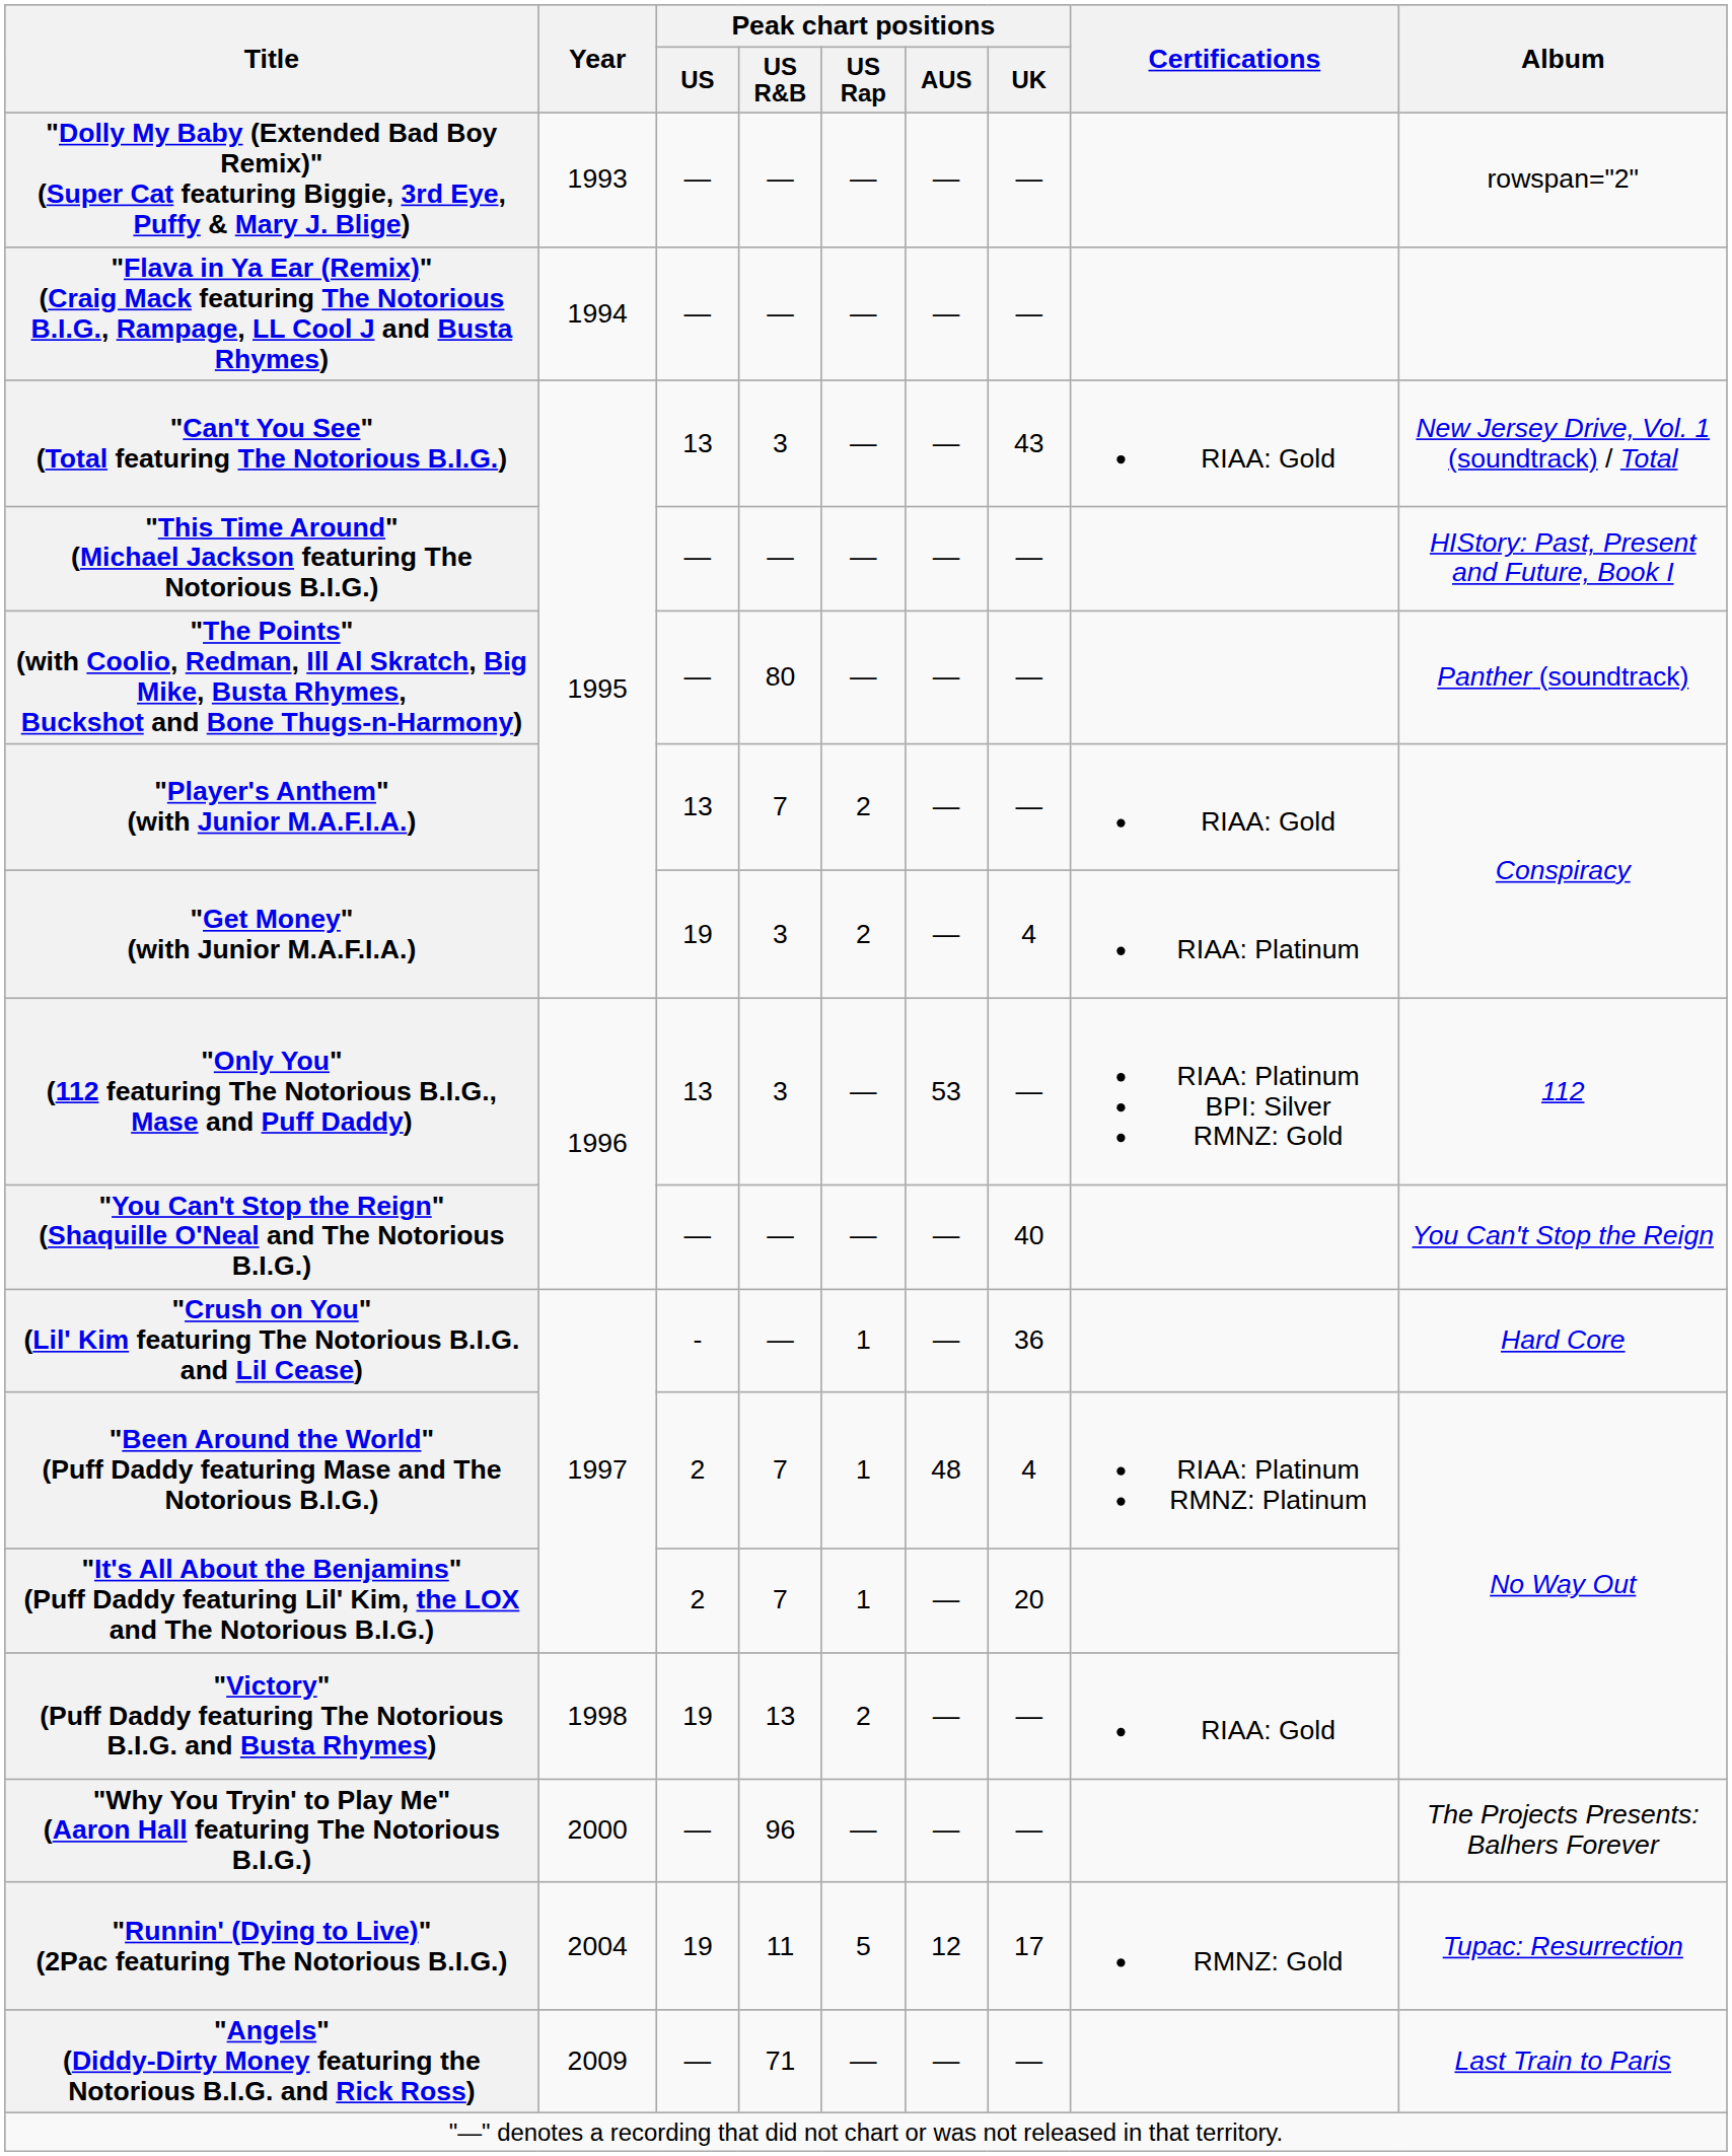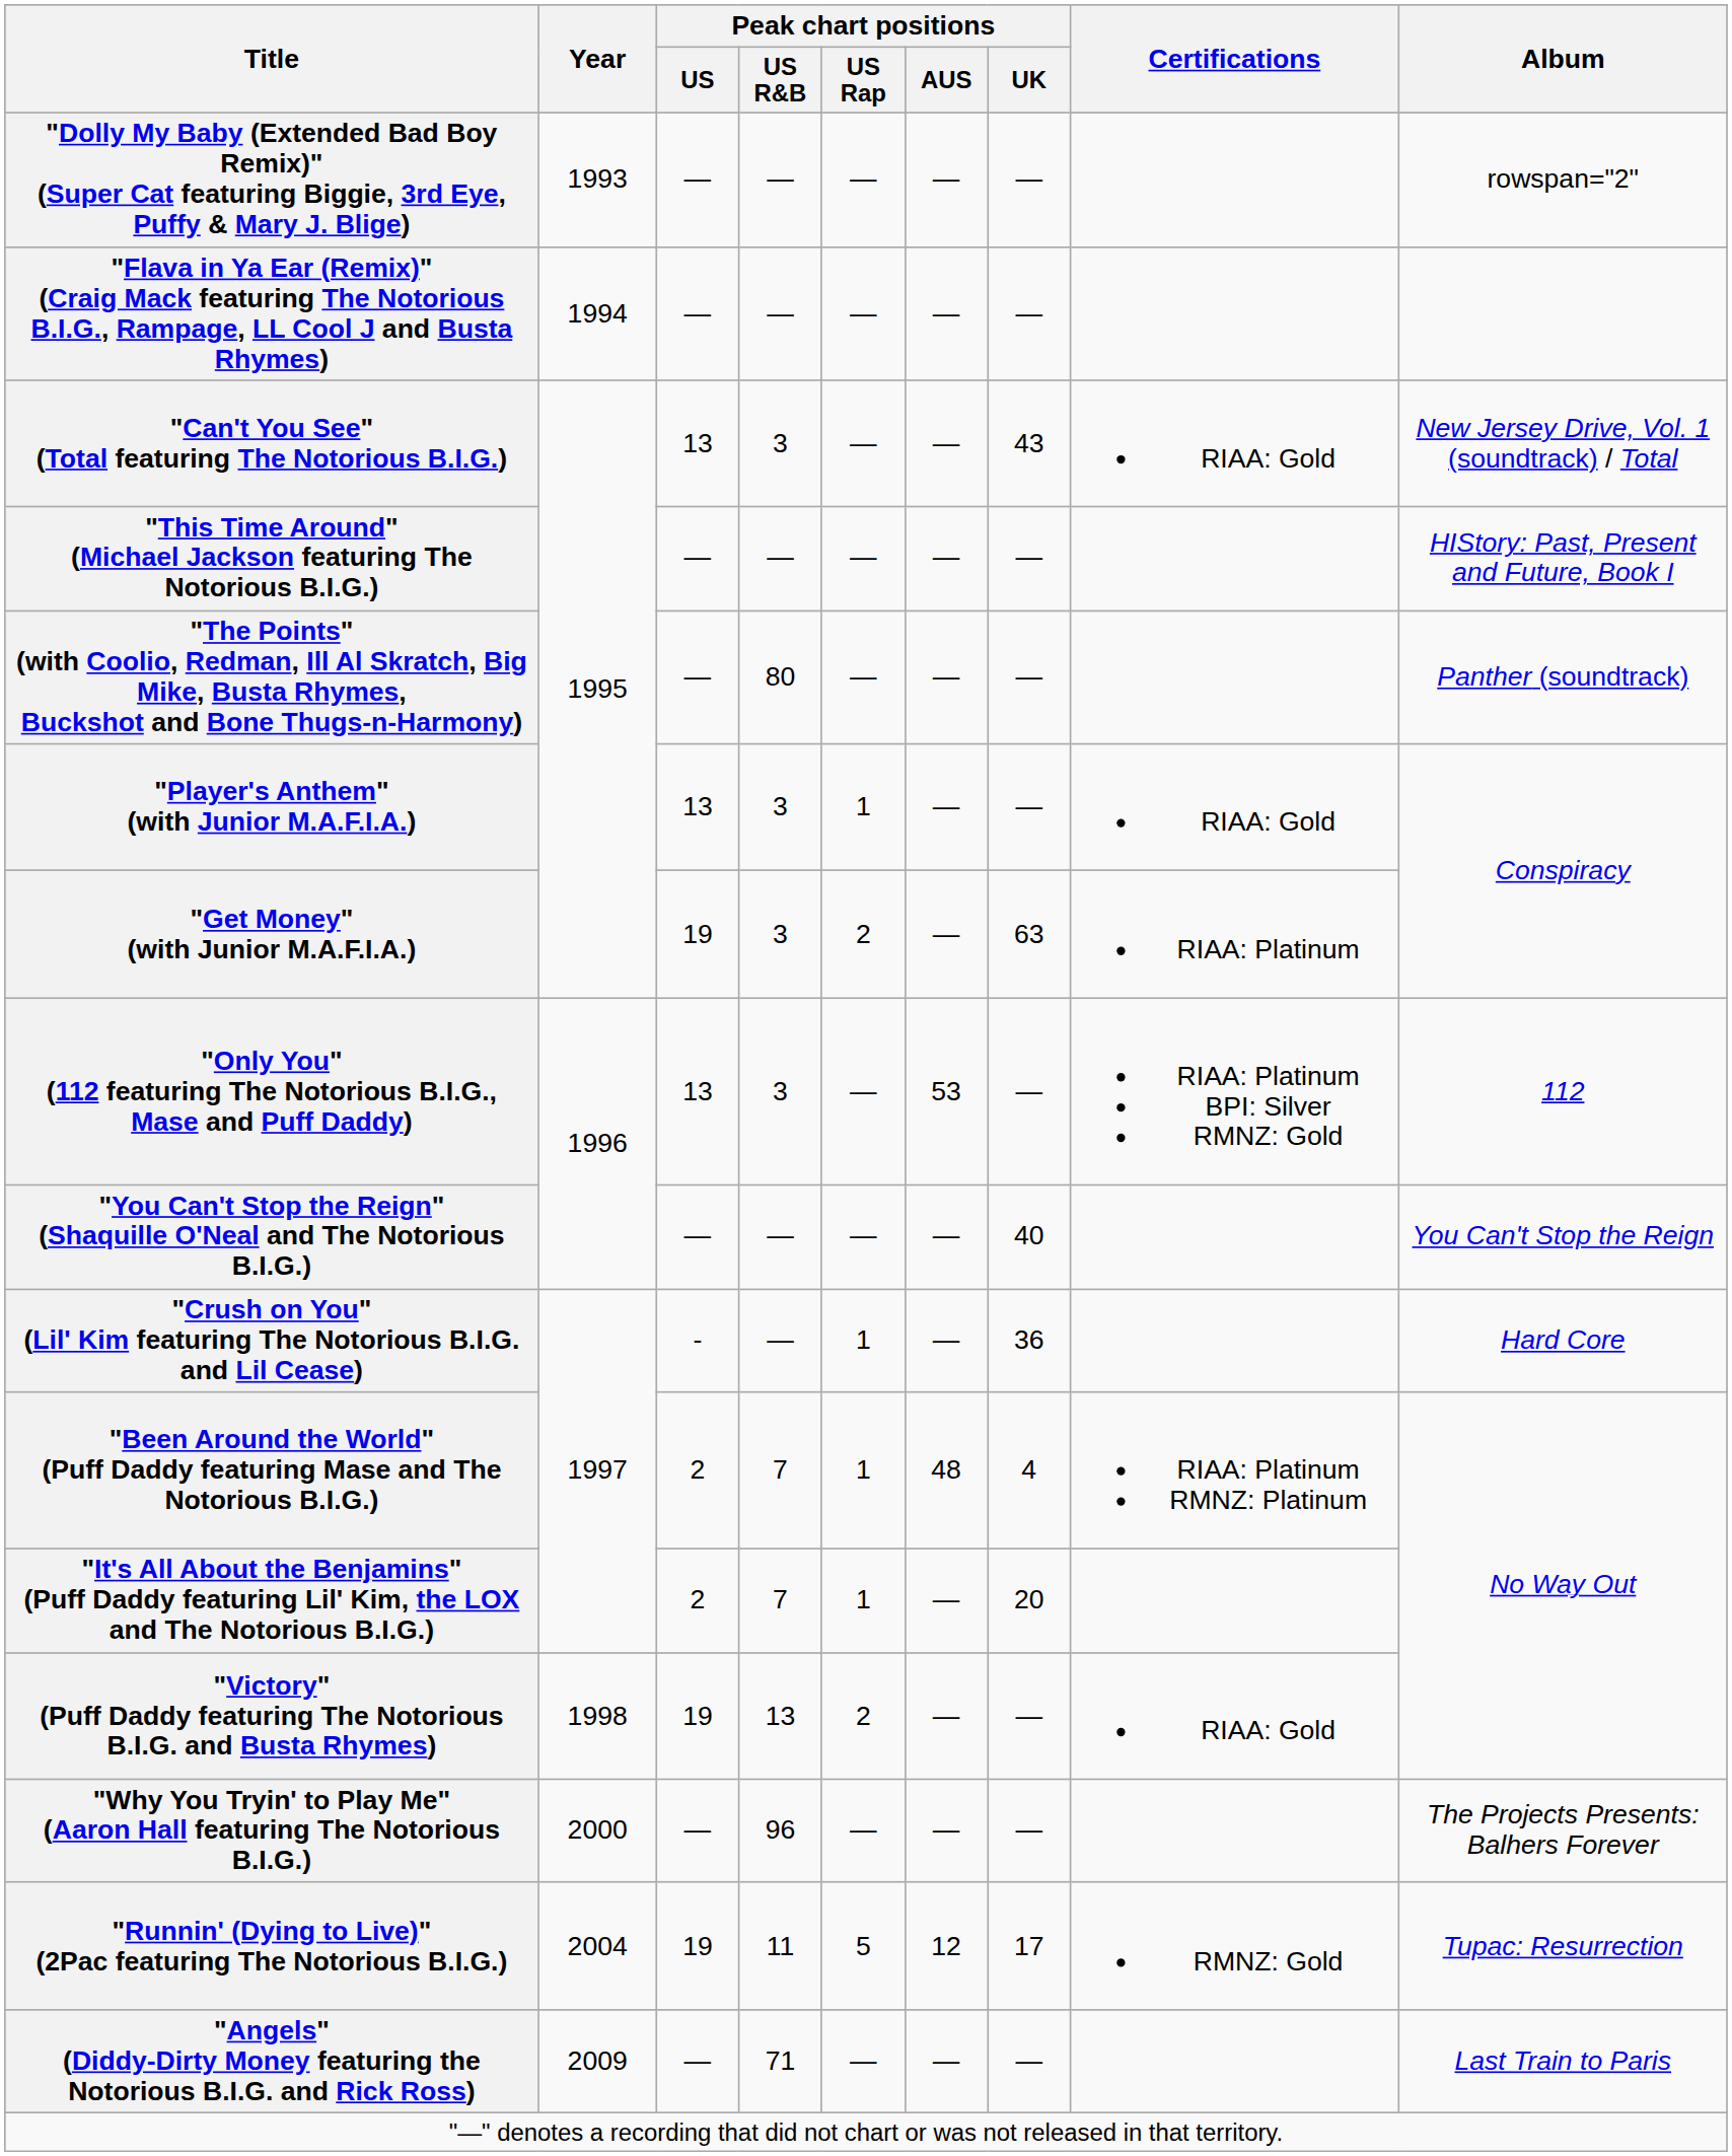"Player's Anthem" (with Junior M.A.F.I.A.) | Peak chart positions / US R&B: 7 -> 3
"Player's Anthem" (with Junior M.A.F.I.A.) | Peak chart positions / US Rap: 2 -> 1
"Get Money" (with Junior M.A.F.I.A.) | Peak chart positions / UK: 4 -> 63
